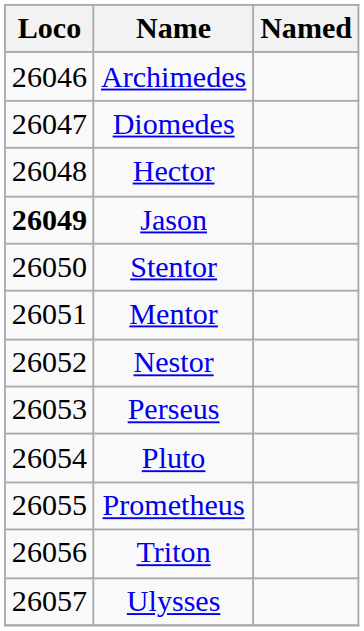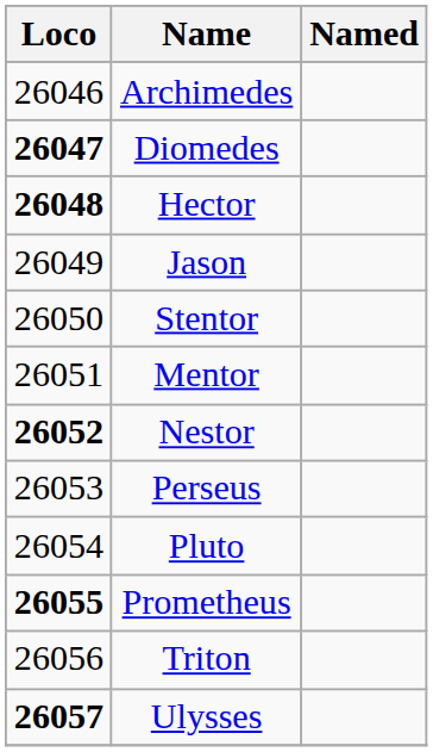Diomedes | Loco: normal -> bold
Hector | Loco: normal -> bold
Jason | Loco: bold -> normal
Nestor | Loco: normal -> bold
Prometheus | Loco: normal -> bold
Ulysses | Loco: normal -> bold
